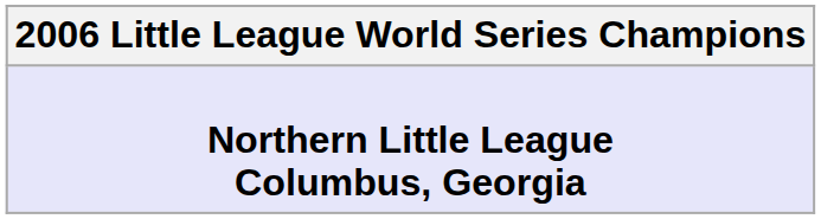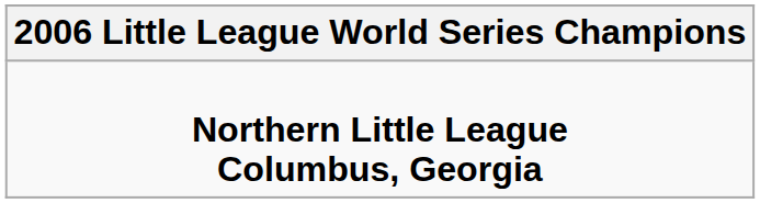row 2 | column 1: lavender background -> no background
